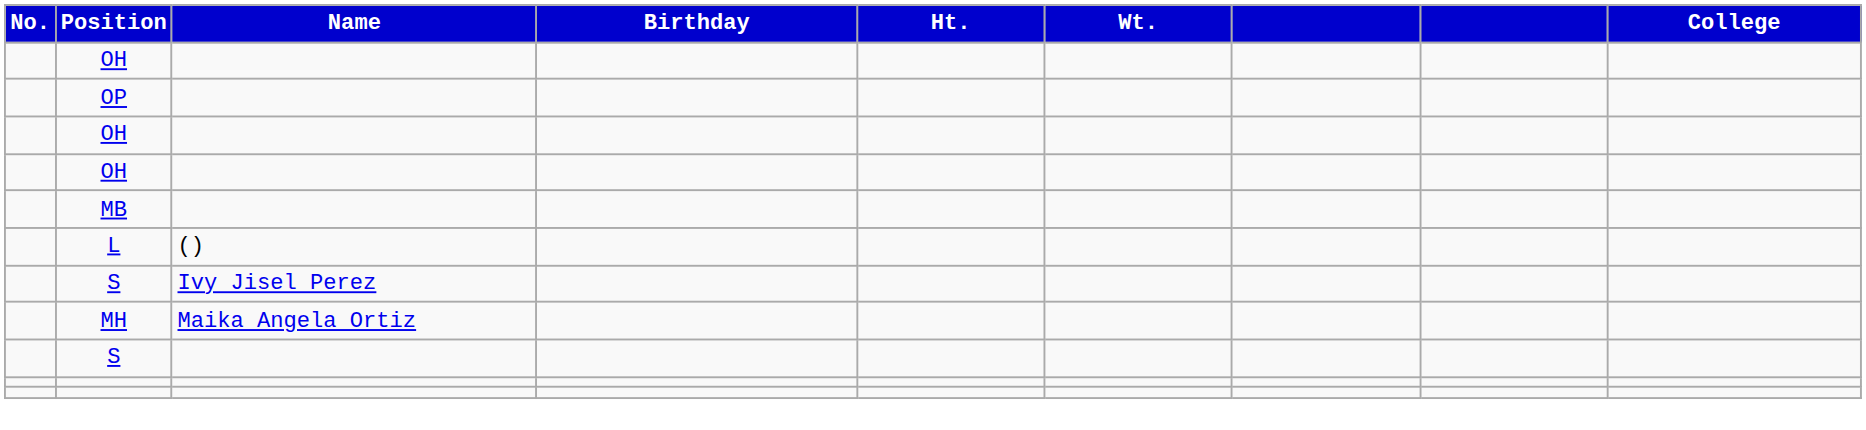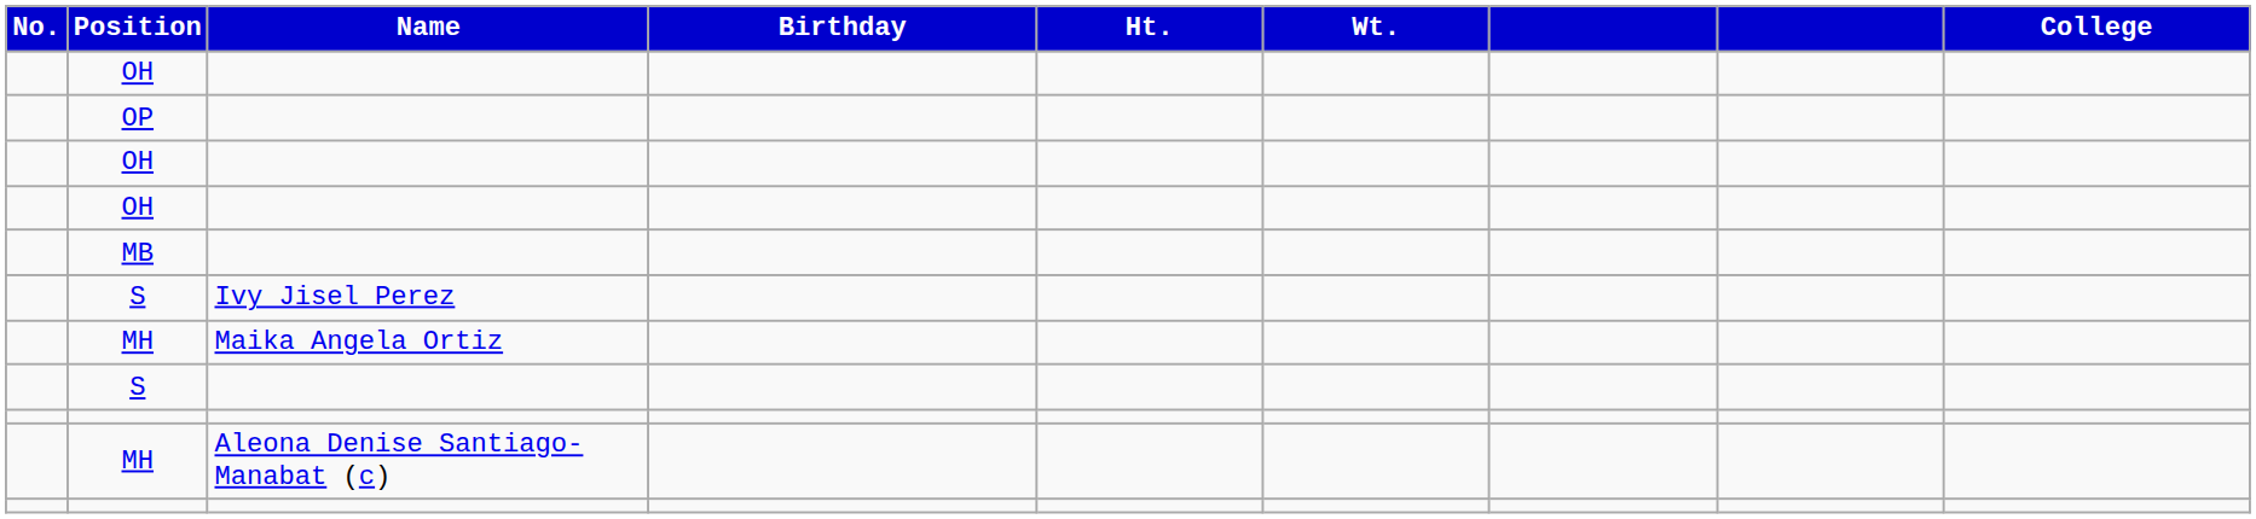- row: L | ()
+ row: MH | Aleona Denise Santiago-Manabat (c)
